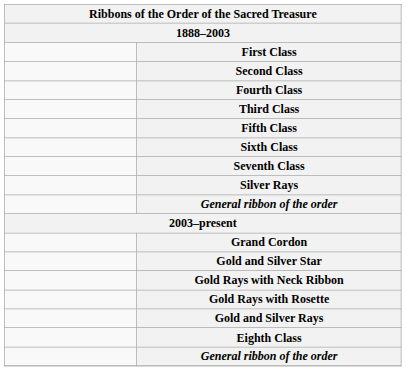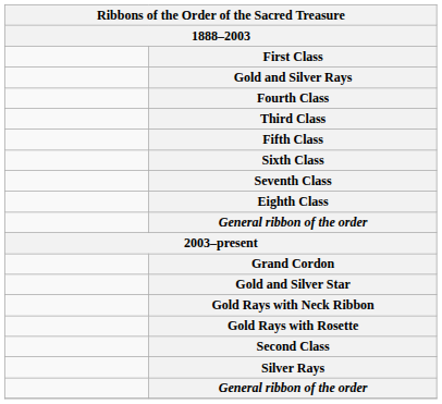row 4 | First Class: Second Class -> Gold and Silver Rays
row 10 | First Class: Silver Rays -> Eighth Class
row 17 | First Class: Gold and Silver Rays -> Second Class
row 18 | First Class: Eighth Class -> Silver Rays
